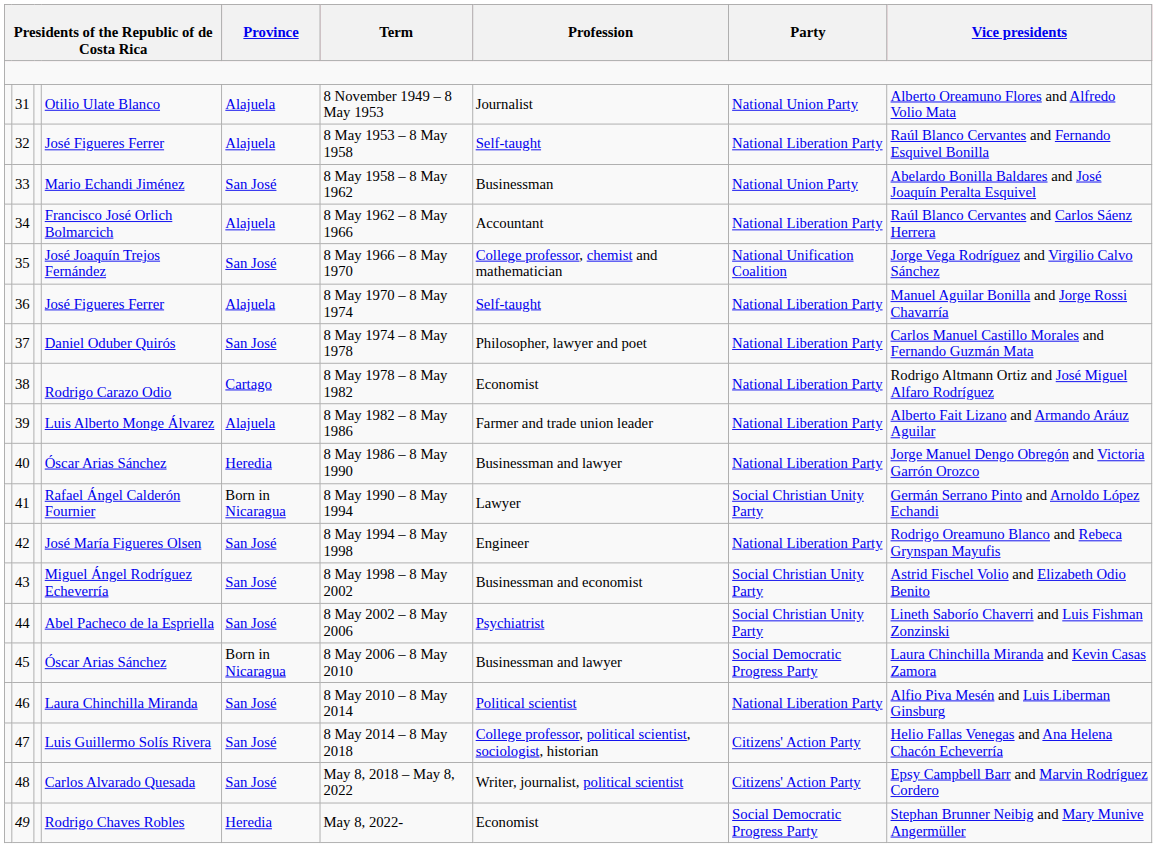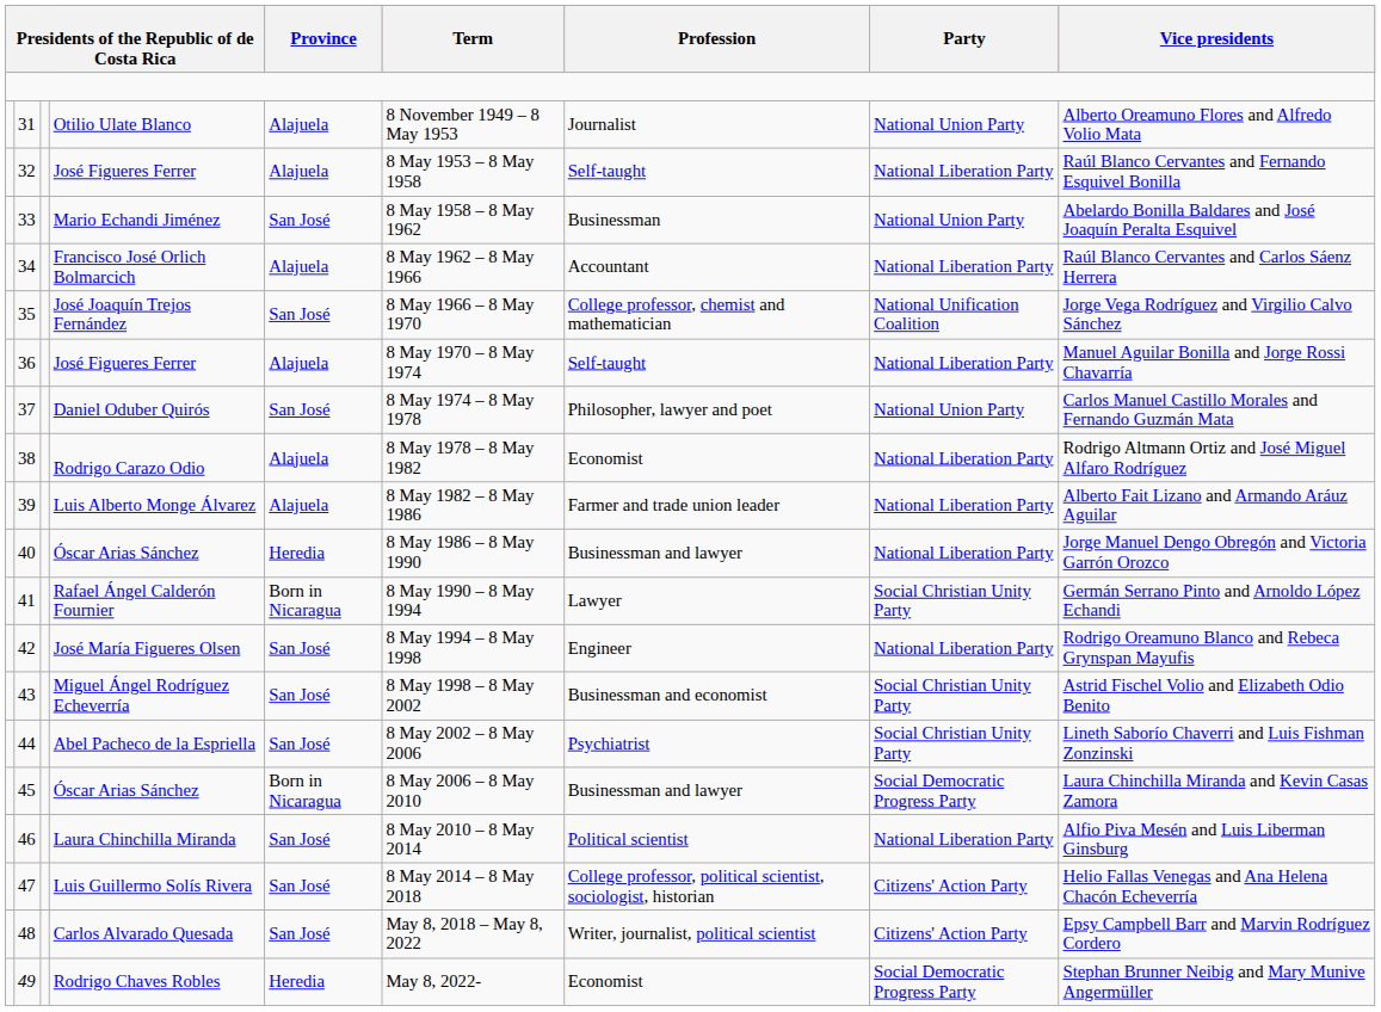Daniel Oduber Quirós | Party: National Liberation Party -> National Union Party
Rodrigo Carazo Odio | Province: Cartago -> Alajuela
